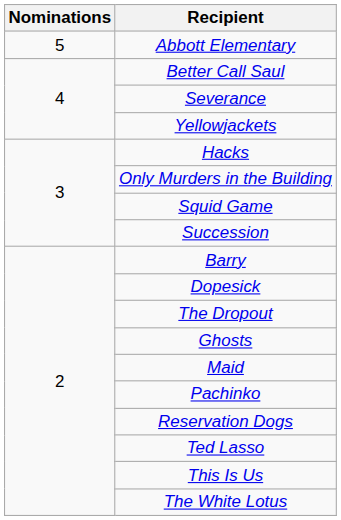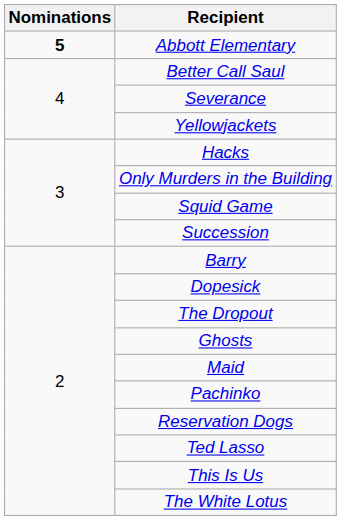Abbott Elementary | Nominations: normal -> bold
